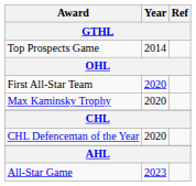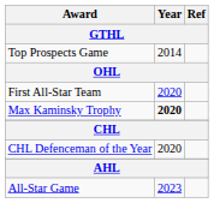Max Kaminsky Trophy | Year: normal -> bold
